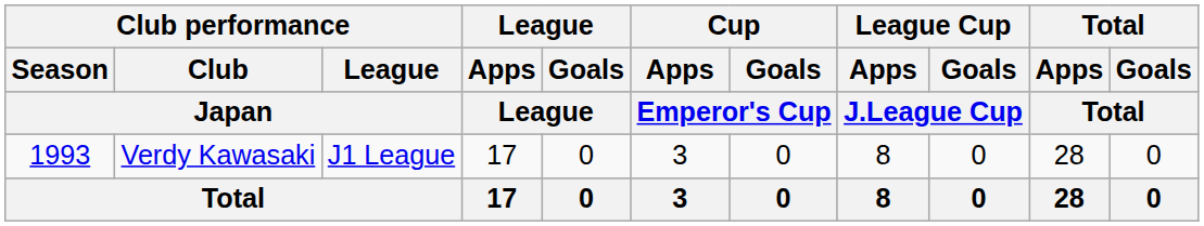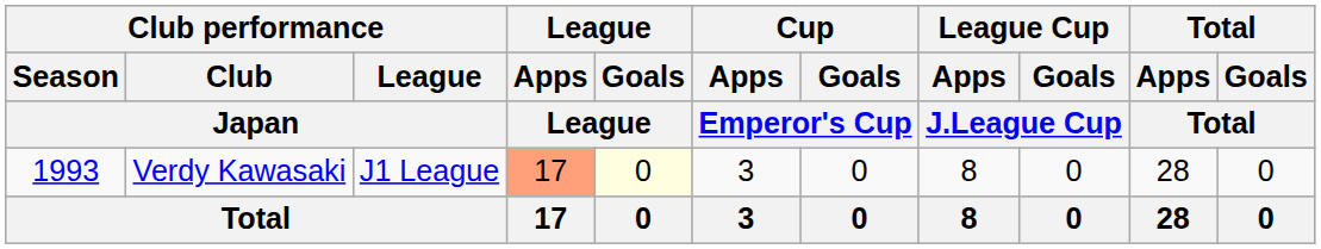Verdy Kawasaki | League / Apps / League: no background -> lightsalmon background
Verdy Kawasaki | League / Goals / League: no background -> lightyellow background
